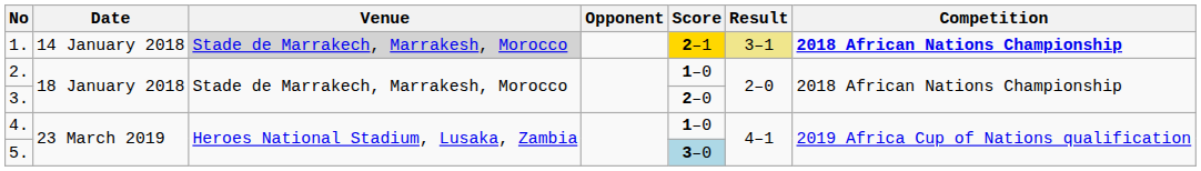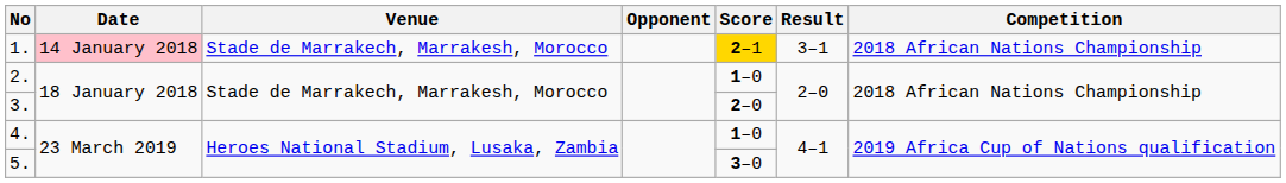1. | Date: no background -> pink background
1. | Venue: lightgrey background -> no background
1. | Result: khaki background -> no background
1. | Competition: bold -> normal
5. | Score: lightblue background -> no background
